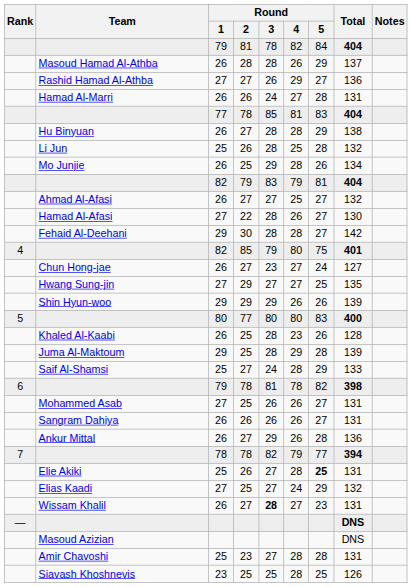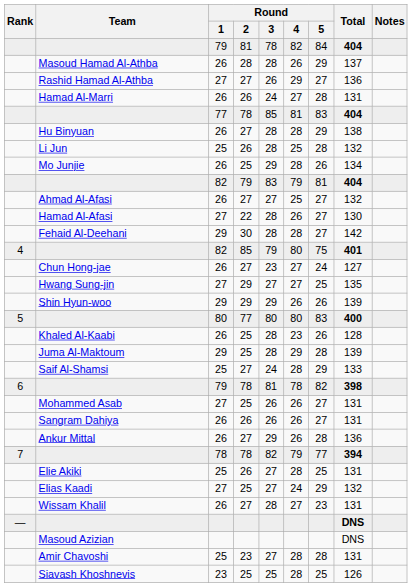Elie Akiki | Round / 5: bold -> normal
Wissam Khalil | Round / 3: bold -> normal
